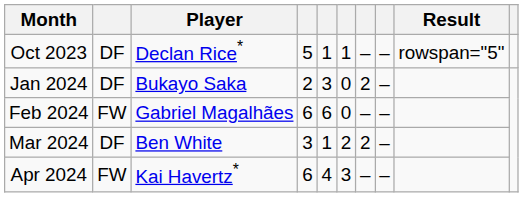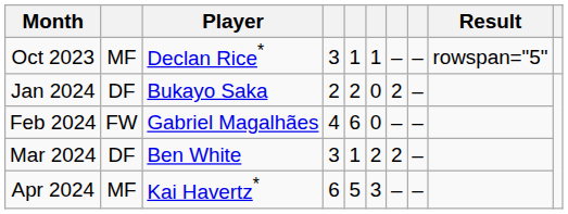Oct 2023 | column 2: DF -> MF
Oct 2023 | column 4: 5 -> 3
Jan 2024 | column 5: 3 -> 2
Feb 2024 | column 4: 6 -> 4
Apr 2024 | column 2: FW -> MF
Apr 2024 | column 5: 4 -> 5
